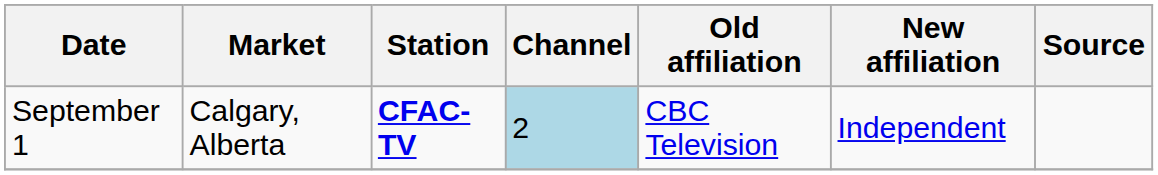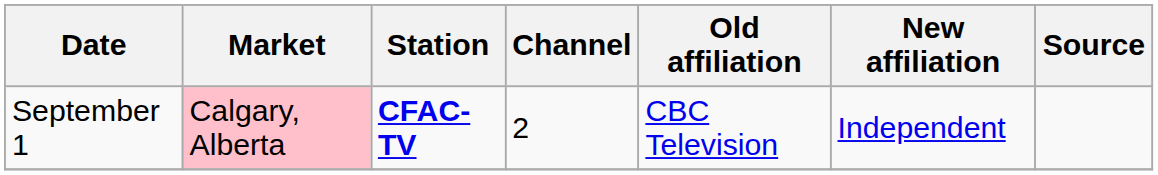September 1 | Market: no background -> pink background
September 1 | Channel: lightblue background -> no background
